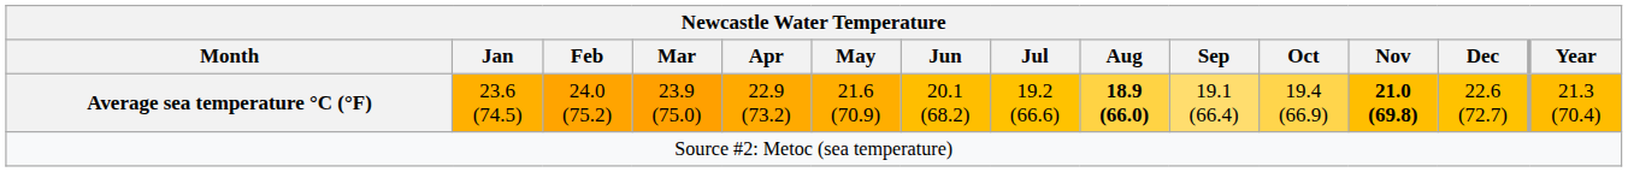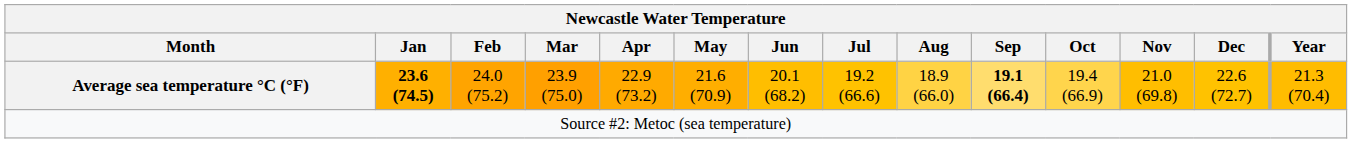row 3 | Jan: normal -> bold
row 3 | Aug: bold -> normal
row 3 | Sep: normal -> bold
row 3 | Nov: bold -> normal
